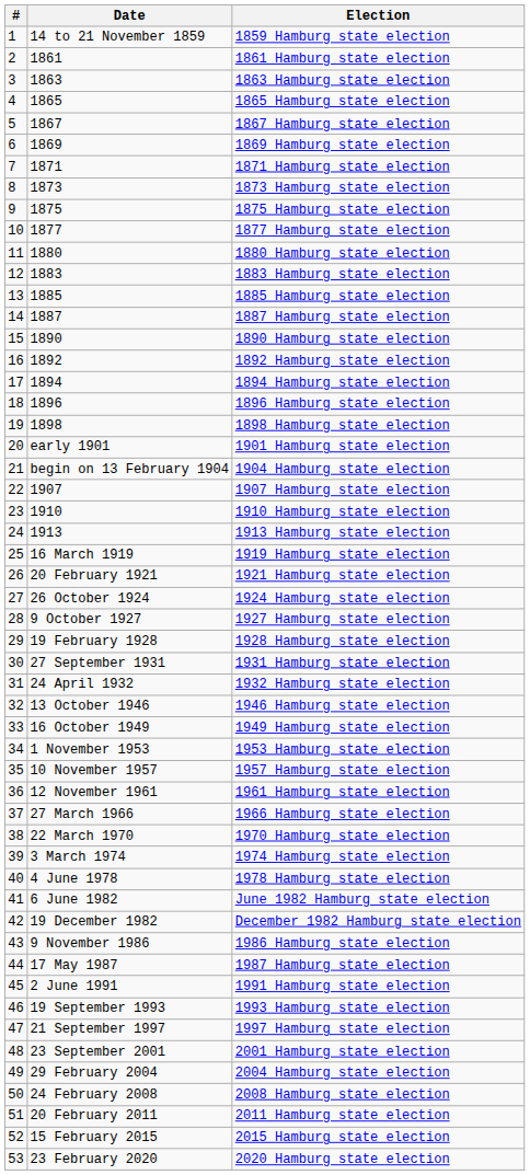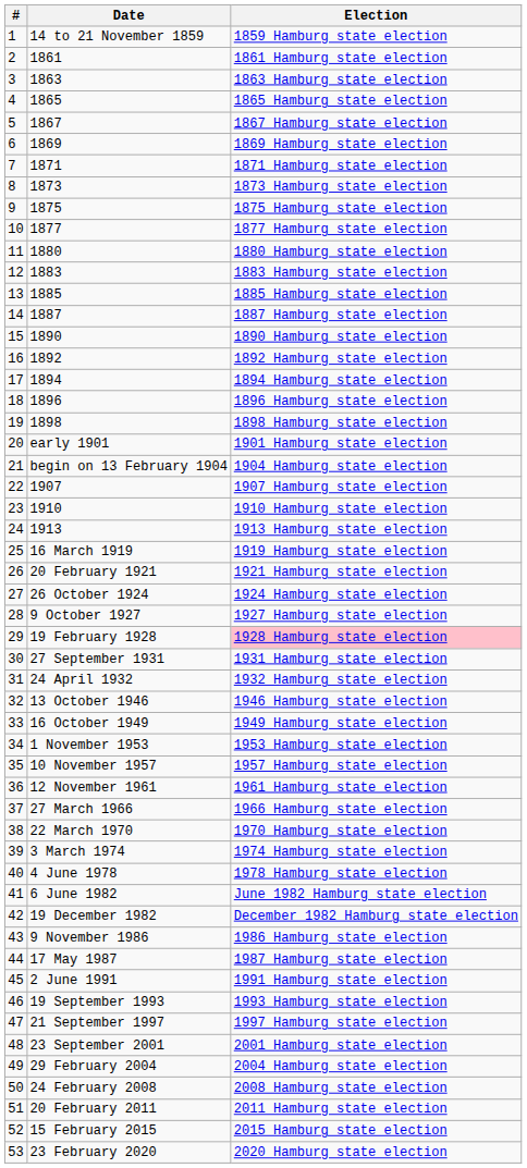19 February 1928 | Election: no background -> pink background
